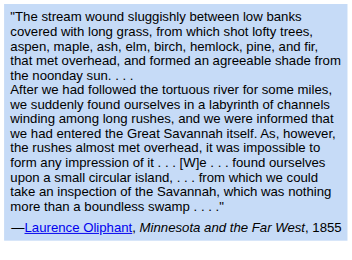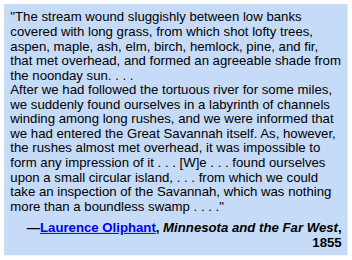row 2 | column 1: normal -> bold
